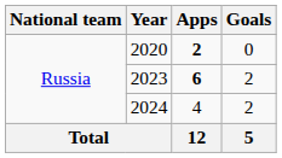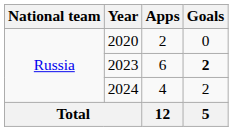2020 | Apps: bold -> normal
2023 | Apps: bold -> normal
2023 | Goals: normal -> bold
